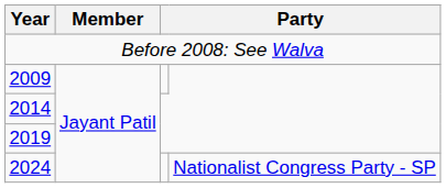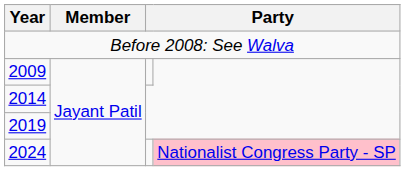2024 | column 4: no background -> pink background
